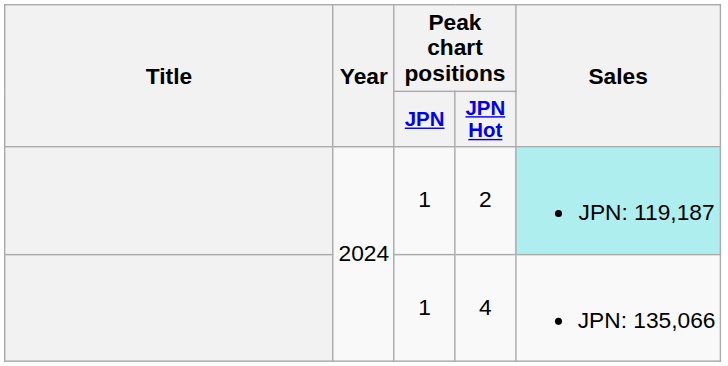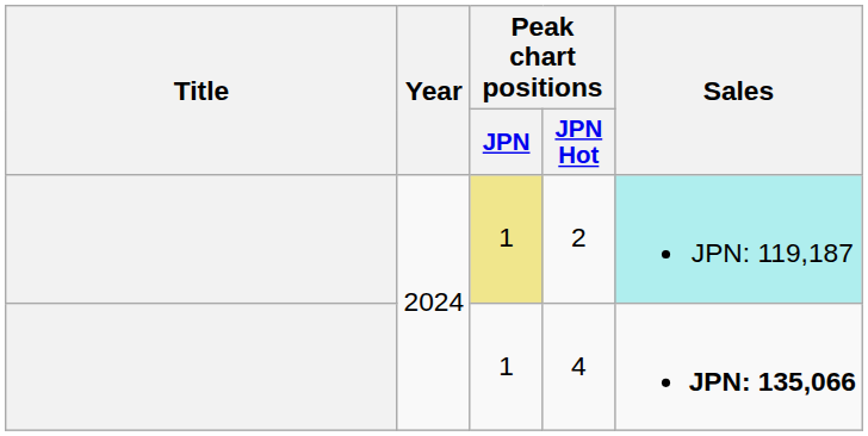2 | Peak chart positions / JPN: no background -> khaki background
4 | Sales: normal -> bold
